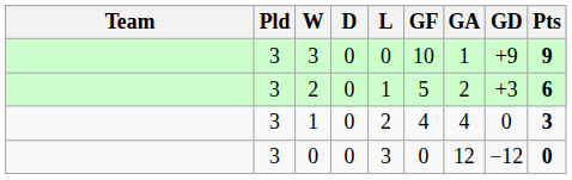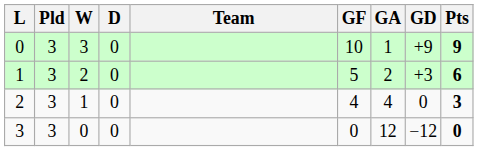columns swapped: Team <-> L
